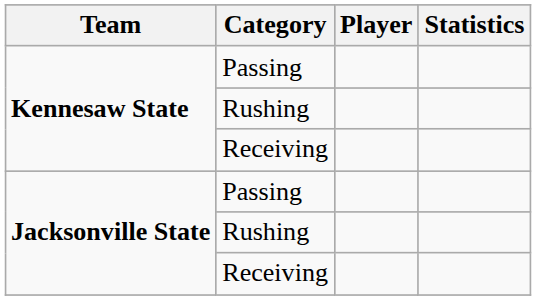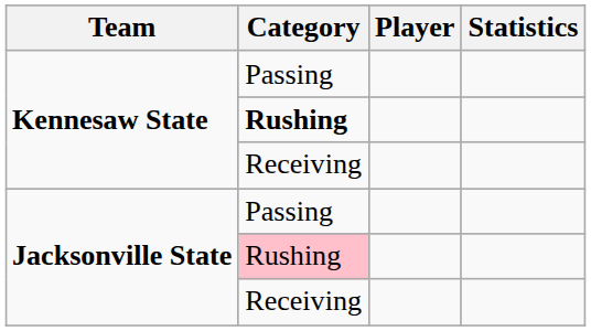Kennesaw State / Rushing | Category: normal -> bold
Jacksonville State / Rushing | Category: no background -> pink background
